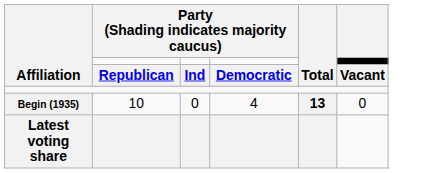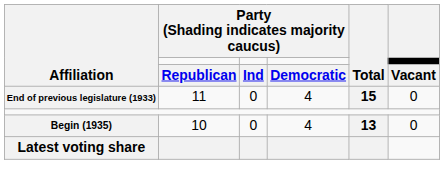+ row: End of previous legislature (1933) | 11 | 0 | 4 | 15 | 0
